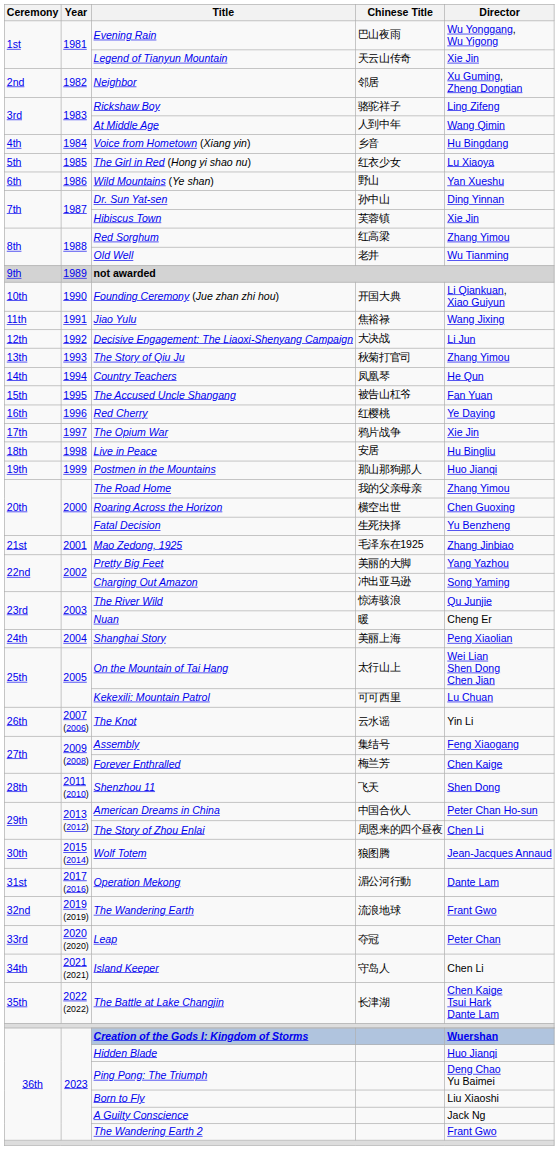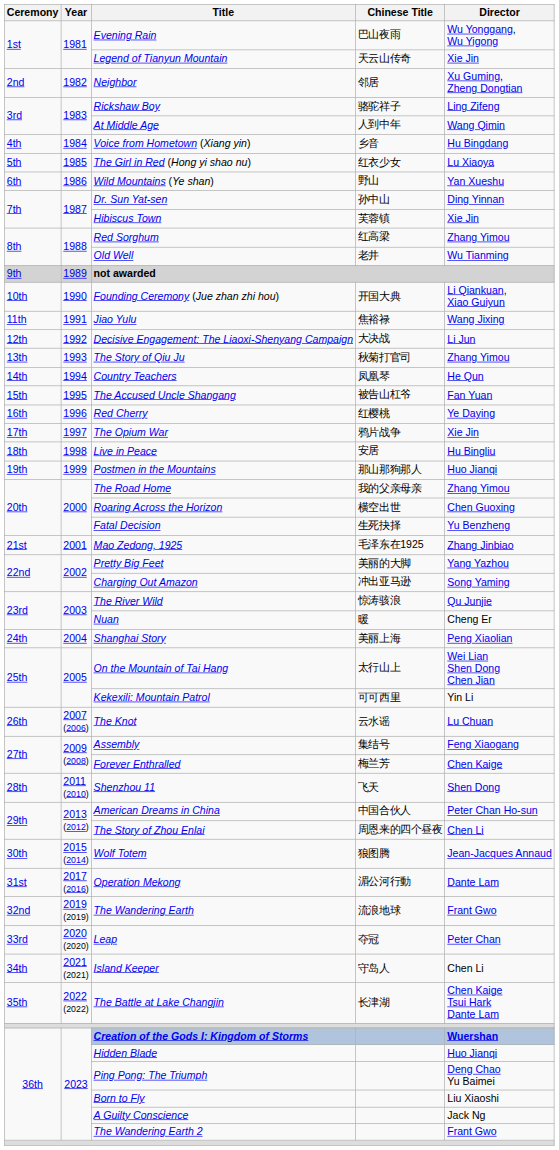Kekexili: Mountain Patrol | Director: Lu Chuan -> Yin Li
The Knot | Director: Yin Li -> Lu Chuan
